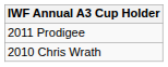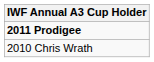row 2 | column 1: normal -> bold
